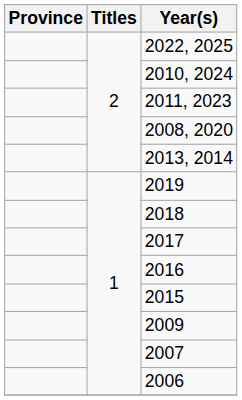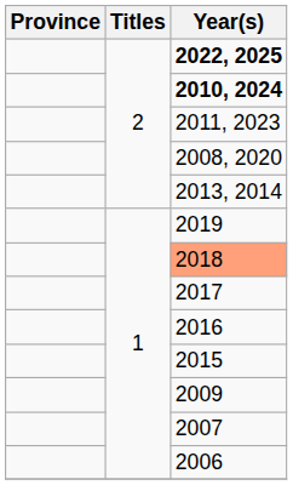2022, 2025 | Year(s): normal -> bold
2010, 2024 | Year(s): normal -> bold
2018 | Year(s): no background -> lightsalmon background
